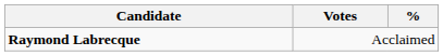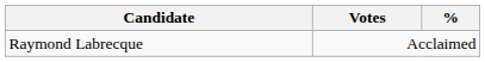Raymond Labrecque | Candidate: bold -> normal
